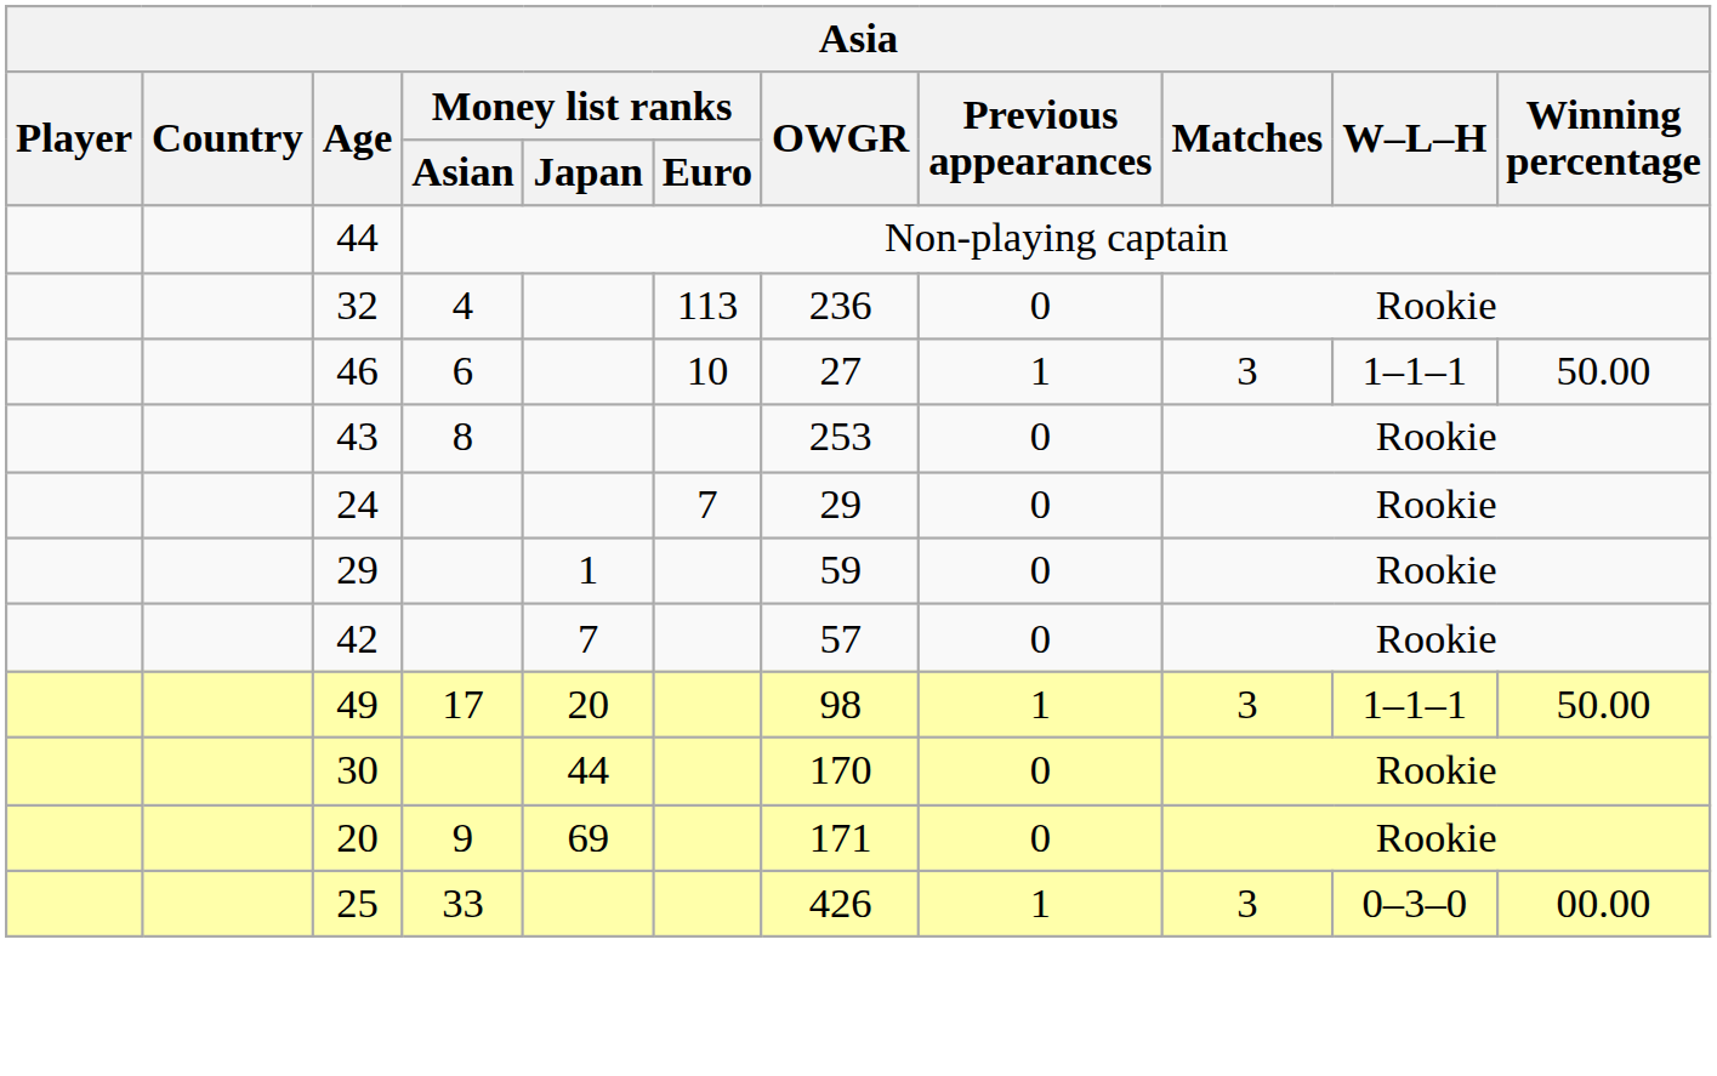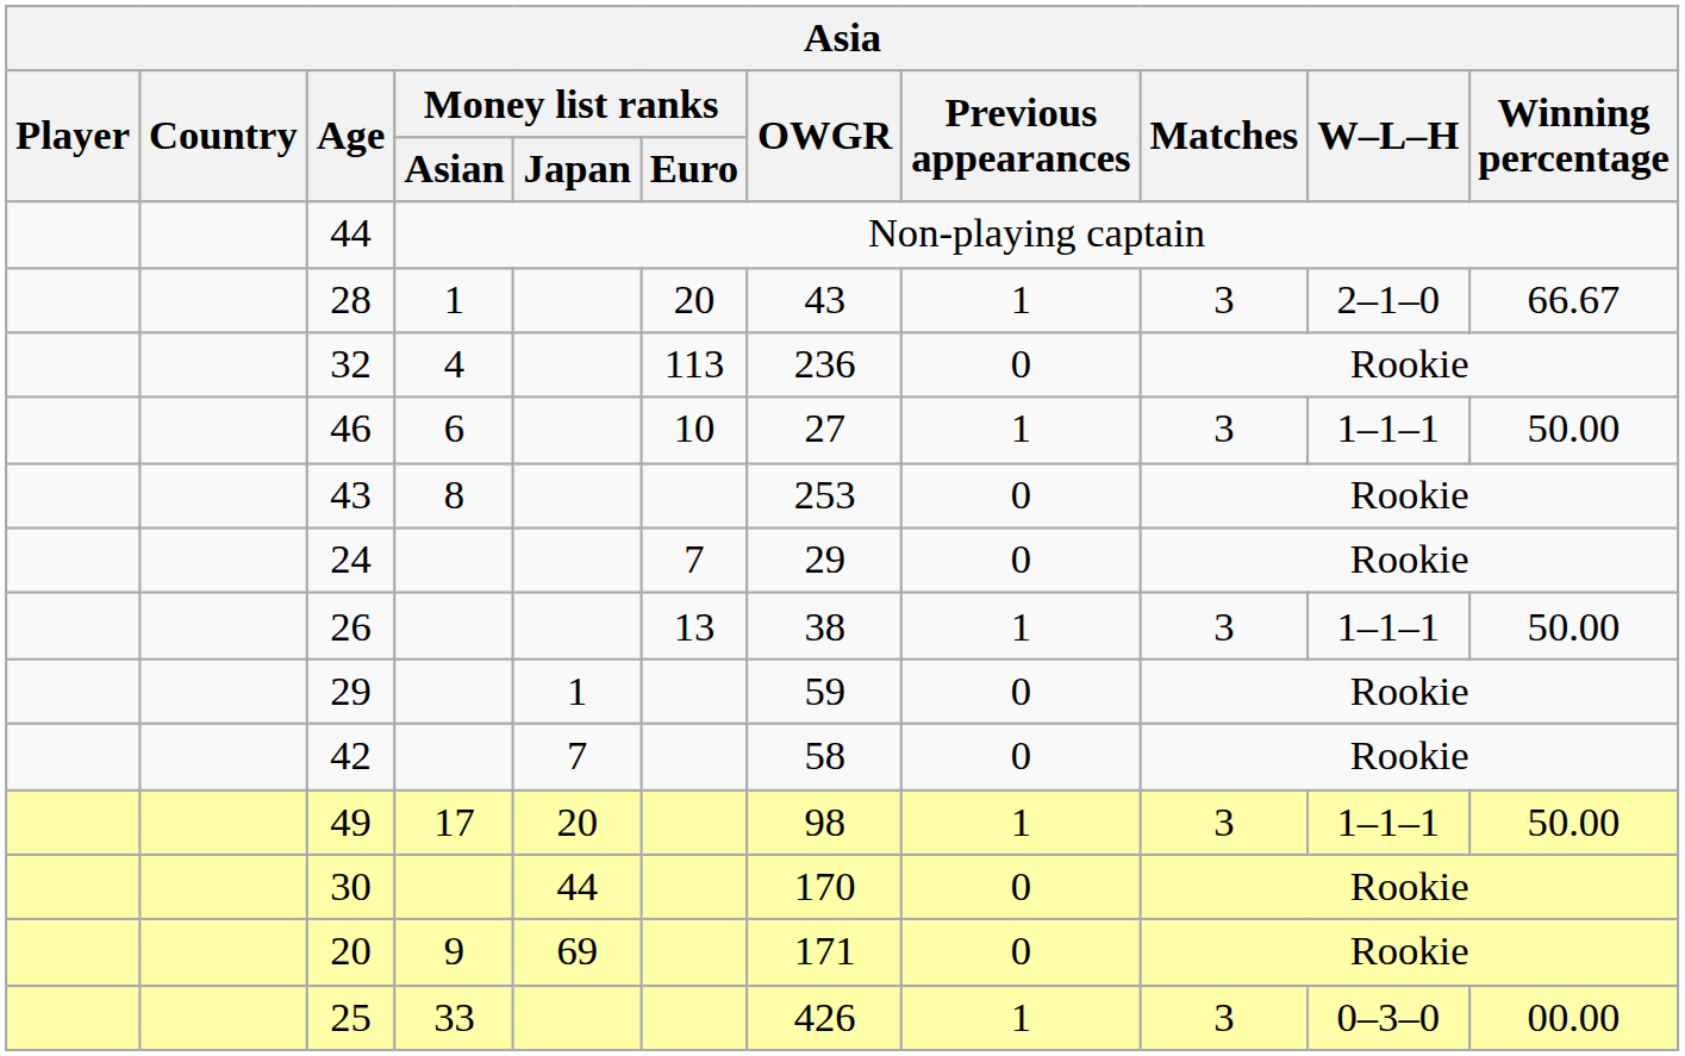+ row: 28 | 1 | 20 | 43 | 1 | 3 | 2–1–0 | 66.67
+ row: 26 | 13 | 38 | 1 | 3 | 1–1–1 | 50.00
42 | OWGR: 57 -> 58
